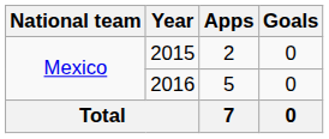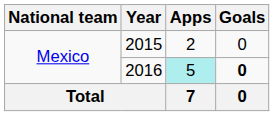2016 | Apps: no background -> paleturquoise background
2016 | Goals: normal -> bold
